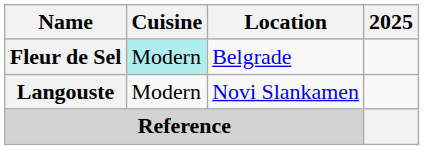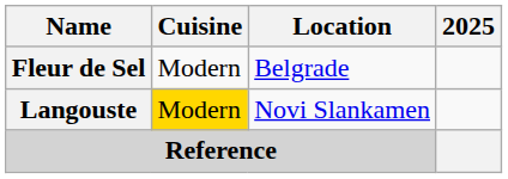Fleur de Sel | Cuisine: paleturquoise background -> no background
Langouste | Cuisine: no background -> gold background
